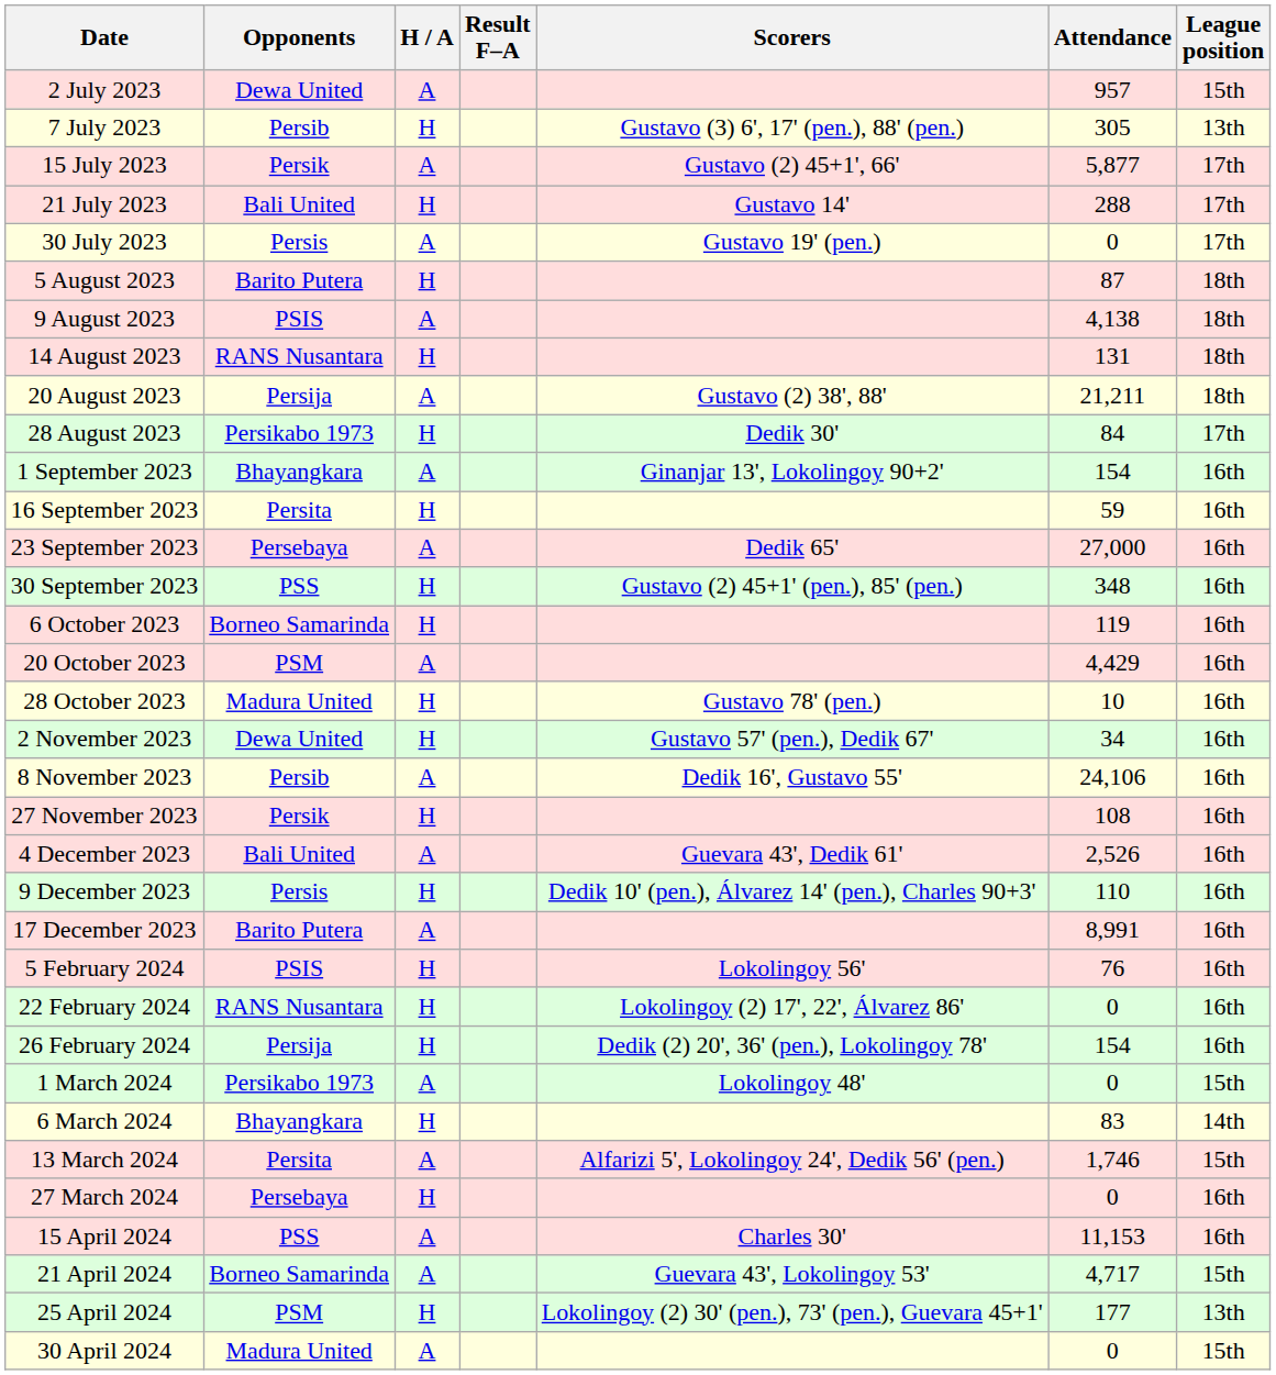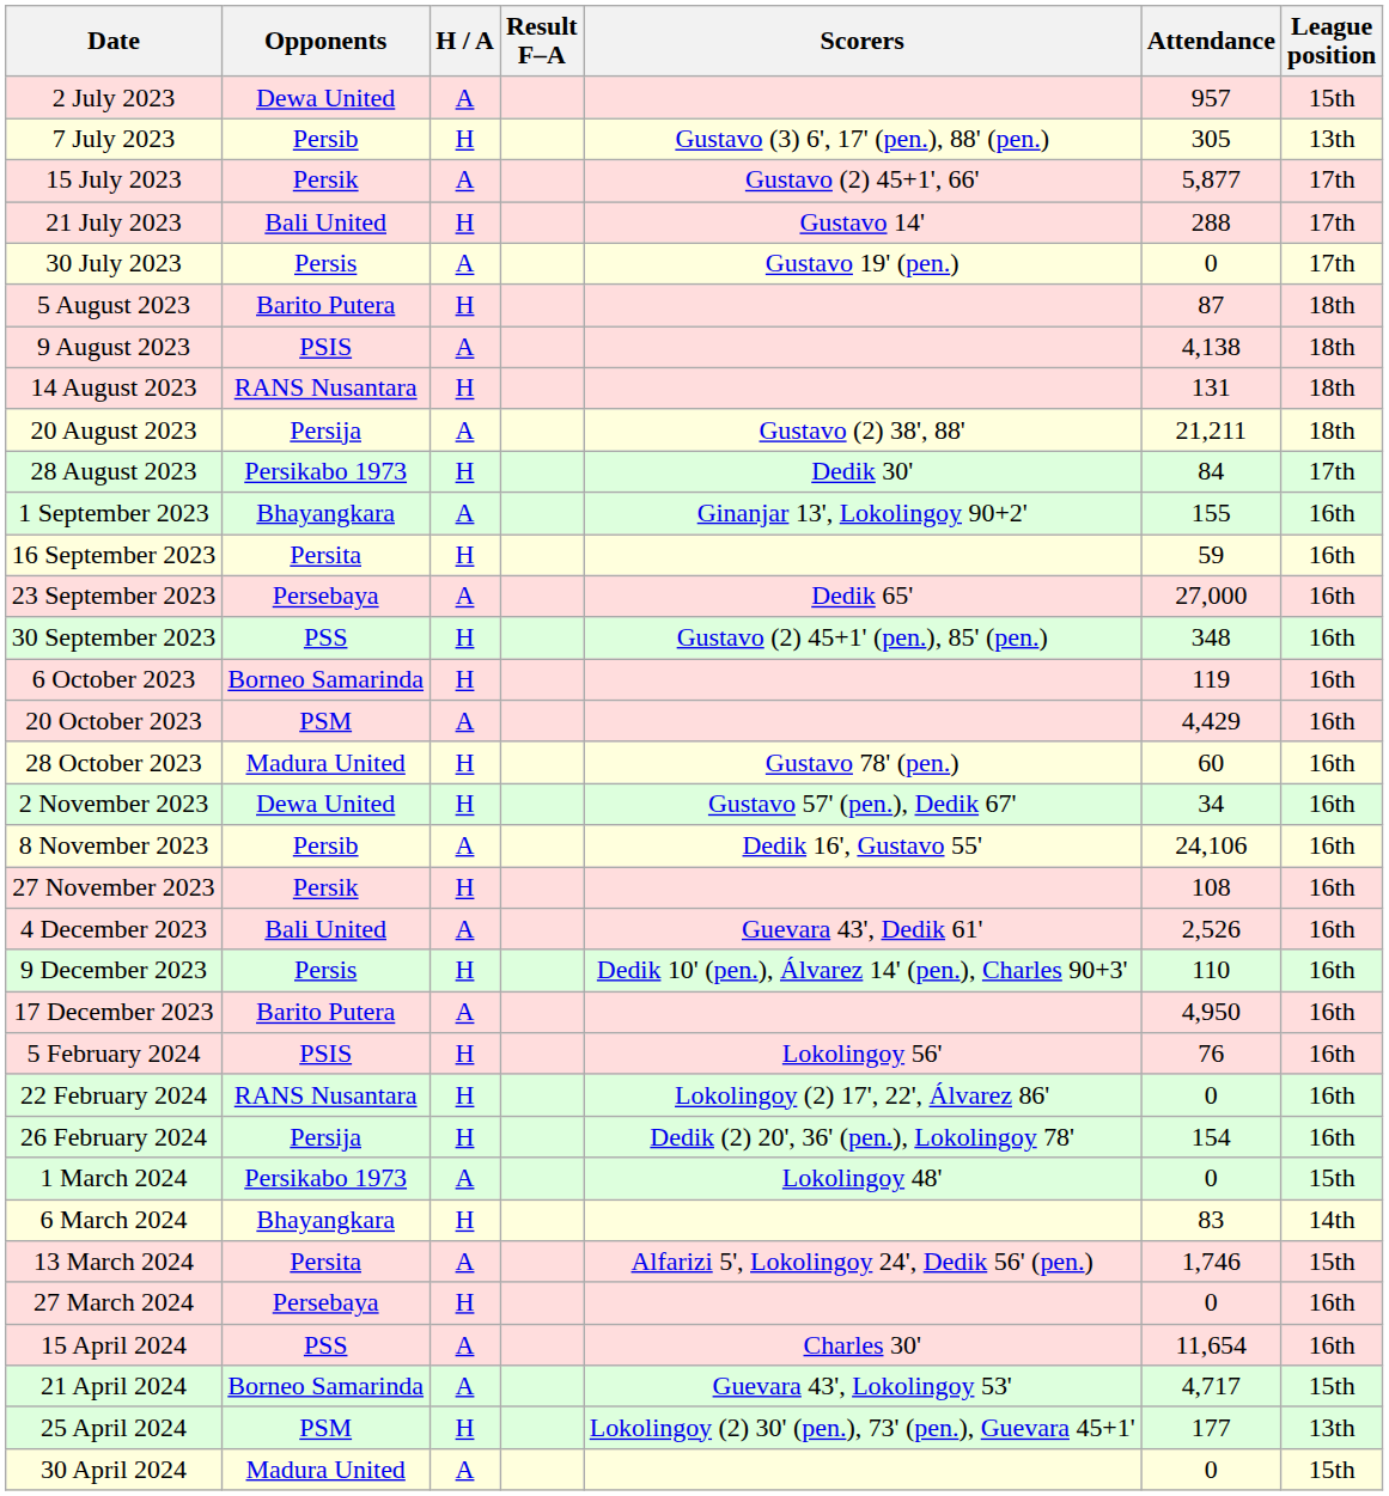1 September 2023 | Attendance: 154 -> 155
28 October 2023 | Attendance: 10 -> 60
17 December 2023 | Attendance: 8,991 -> 4,950
15 April 2024 | Attendance: 11,153 -> 11,654
